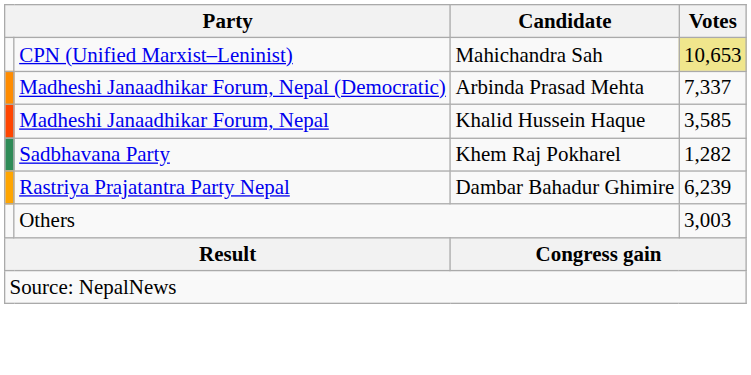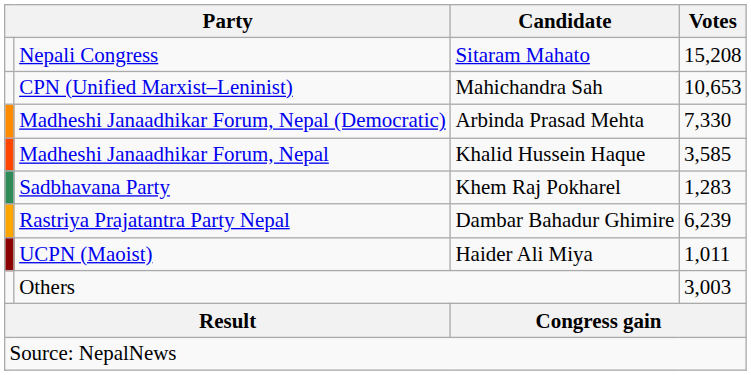+ row: Nepali Congress | Sitaram Mahato | 15,208
CPN (Unified Marxist–Leninist) | Votes: khaki background -> no background
Madheshi Janaadhikar Forum, Nepal (Democratic) | Votes: 7,337 -> 7,330
Sadbhavana Party | Votes: 1,282 -> 1,283
+ row: UCPN (Maoist) | Haider Ali Miya | 1,011
